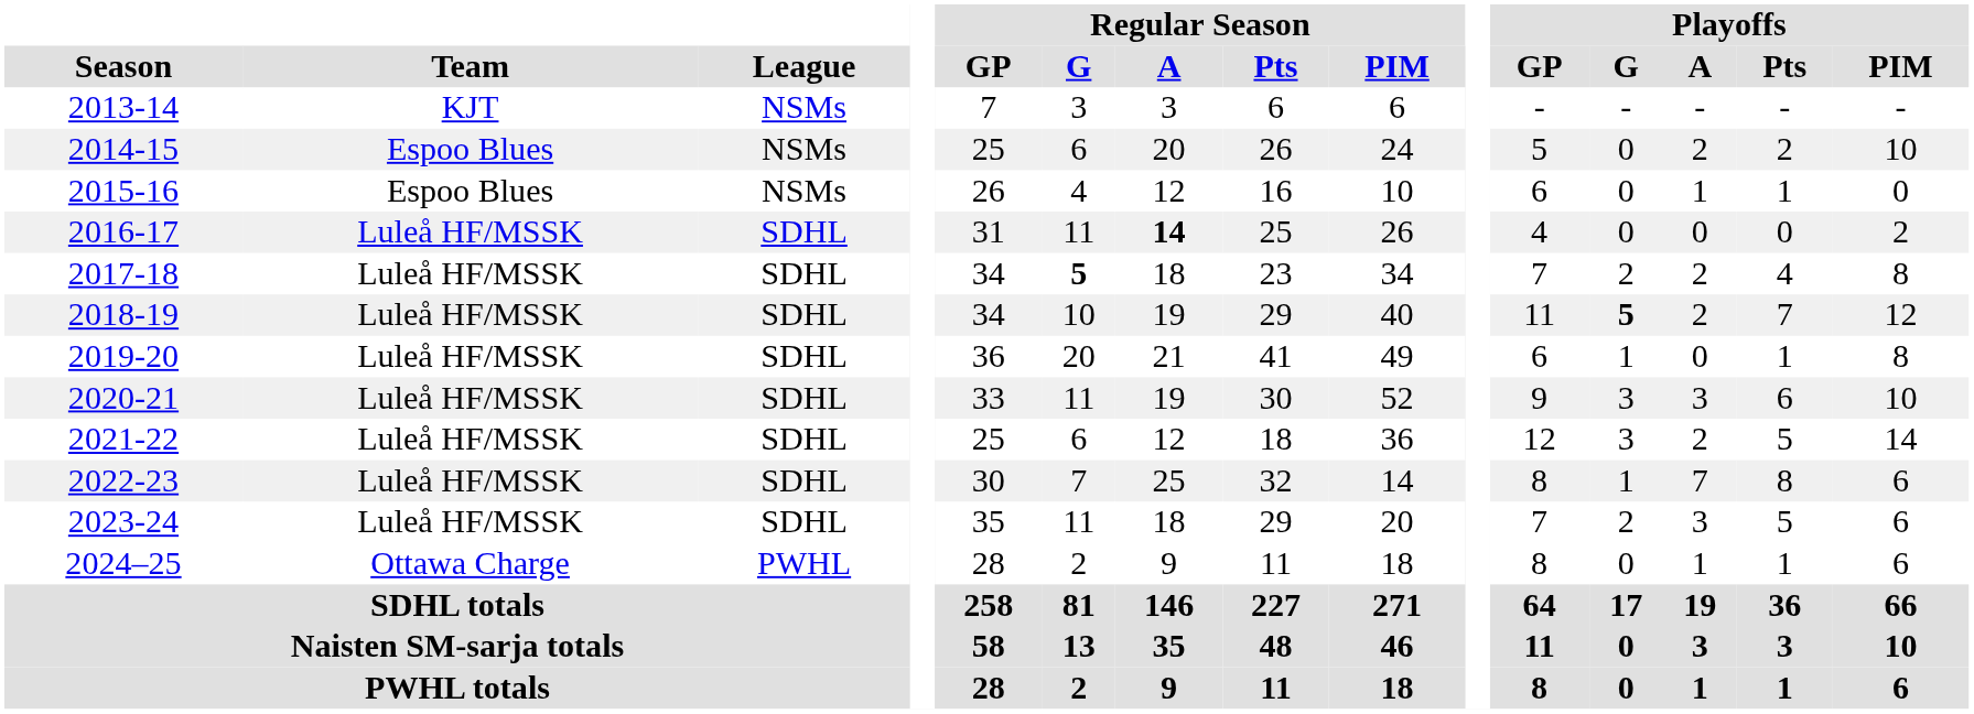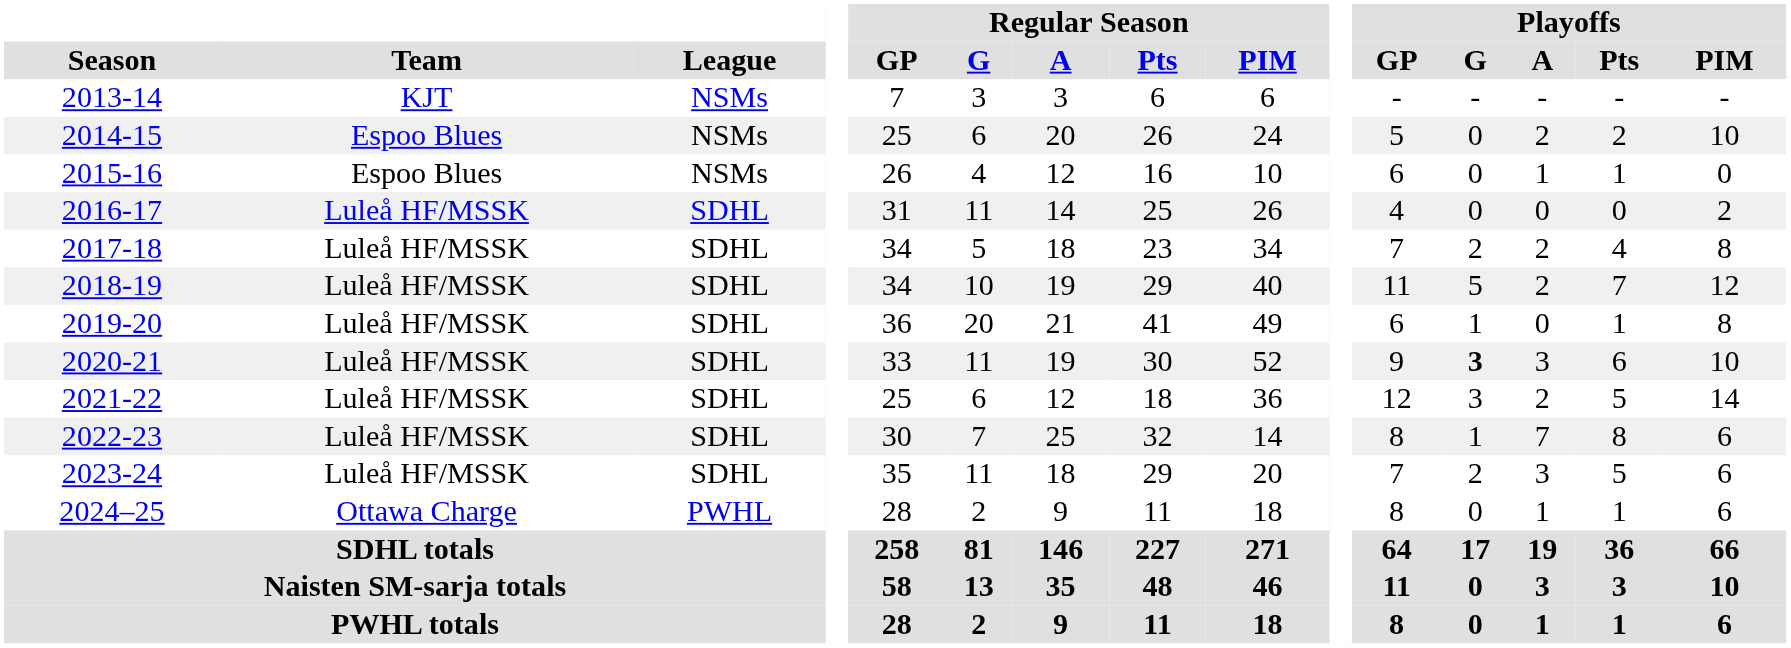2016-17 | Regular Season / A: bold -> normal
2017-18 | Regular Season / G: bold -> normal
2018-19 | Playoffs / G: bold -> normal
2020-21 | Playoffs / G: normal -> bold
